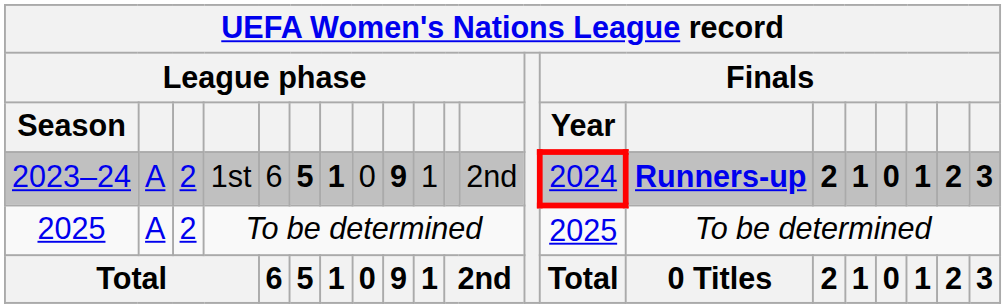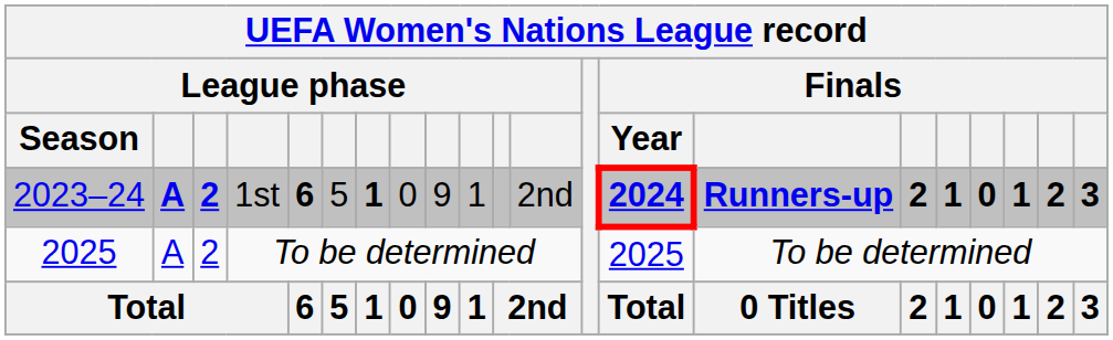1st | column 2: normal -> bold
1st | column 3: normal -> bold
1st | column 5: normal -> bold
1st | column 6: bold -> normal
1st | column 9: bold -> normal
1st | Finals / Year: normal -> bold
